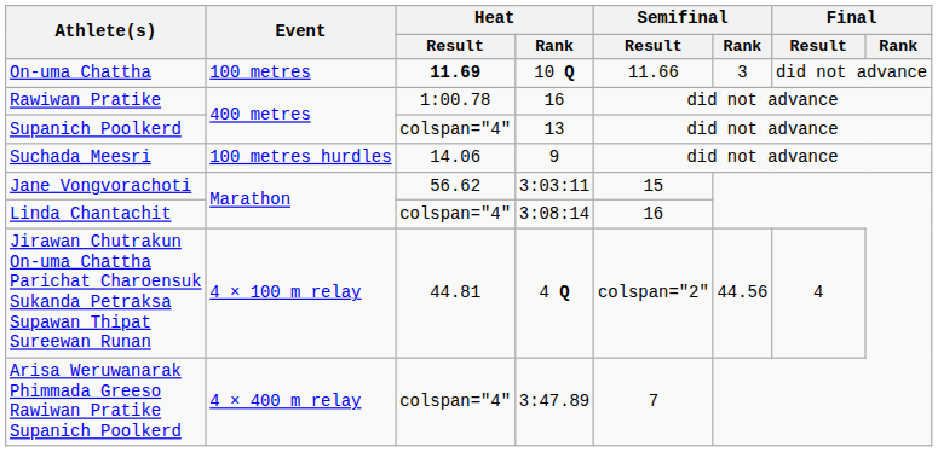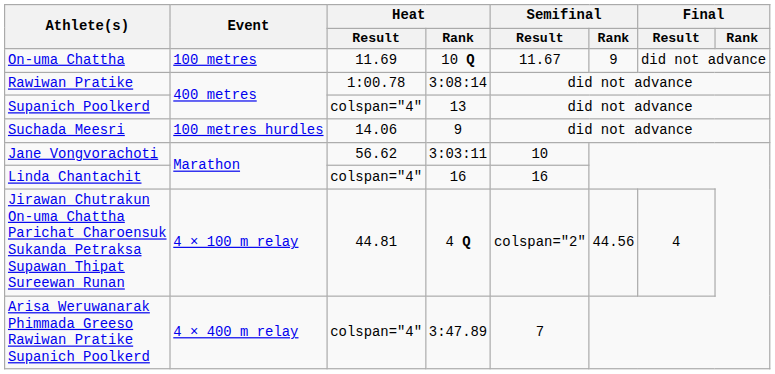On-uma Chattha | Heat / Result: bold -> normal
On-uma Chattha | Semifinal / Result: 11.66 -> 11.67
On-uma Chattha | Semifinal / Rank: 3 -> 9
Rawiwan Pratike | Heat / Rank: 16 -> 3:08:14
Jane Vongvorachoti | Semifinal / Result: 15 -> 10
Linda Chantachit | Heat / Rank: 3:08:14 -> 16
